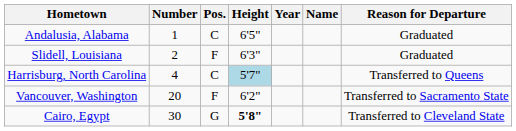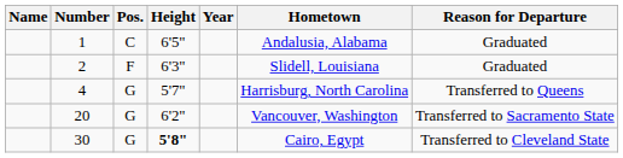columns swapped: Name <-> Hometown
4 | Pos.: C -> G
4 | Height: lightblue background -> no background
20 | Pos.: F -> G
